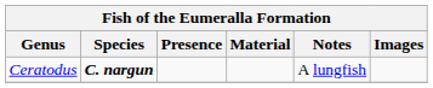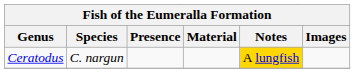Ceratodus | Species: bold -> normal
Ceratodus | Notes: no background -> gold background
